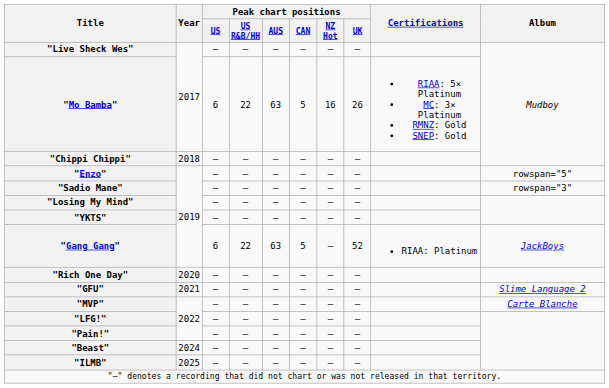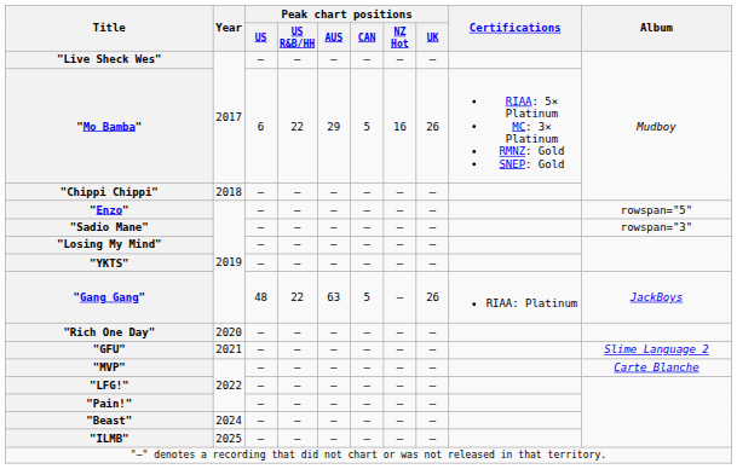"Mo Bamba" | Peak chart positions / AUS: 63 -> 29
"Gang Gang" | Peak chart positions / US: 6 -> 48
"Gang Gang" | Peak chart positions / UK: 52 -> 26
